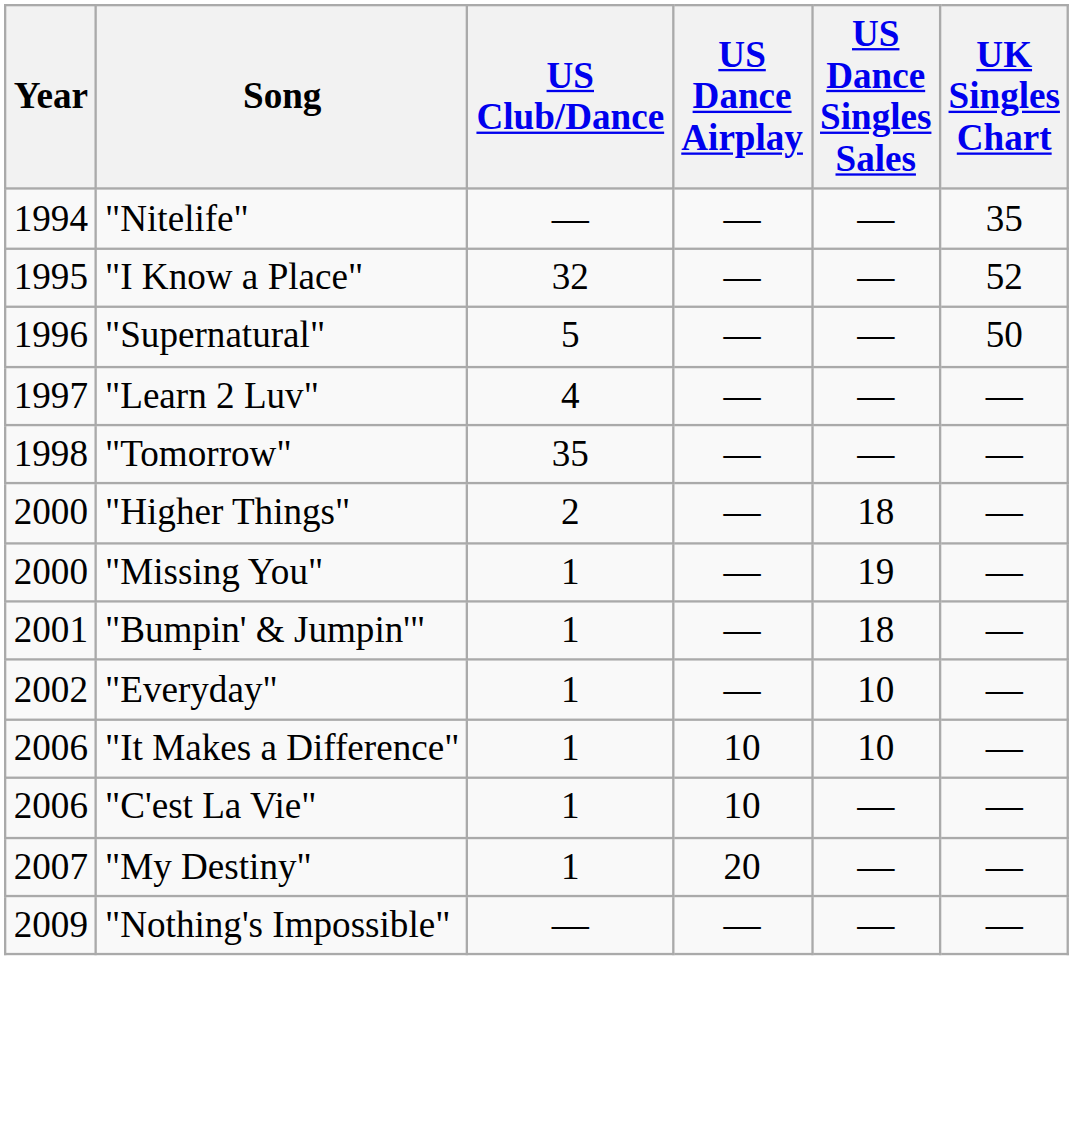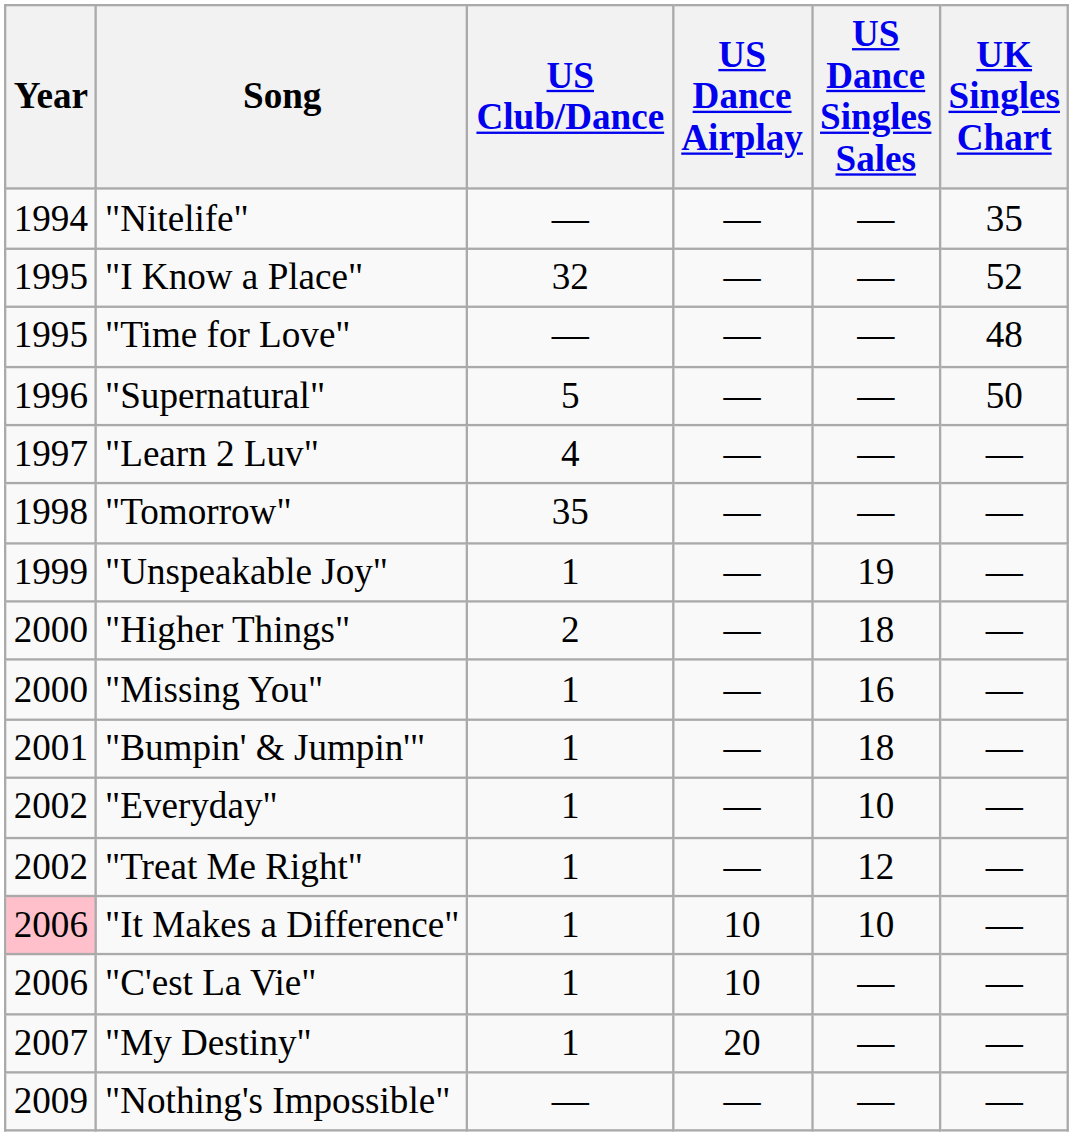+ row: 1995 | "Time for Love" | — | — | — | 48
+ row: 1999 | "Unspeakable Joy" | 1 | — | 19 | —
"Missing You" | US Dance Singles Sales: 19 -> 16
+ row: 2002 | "Treat Me Right" | 1 | — | 12 | —
"It Makes a Difference" | Year: no background -> pink background
